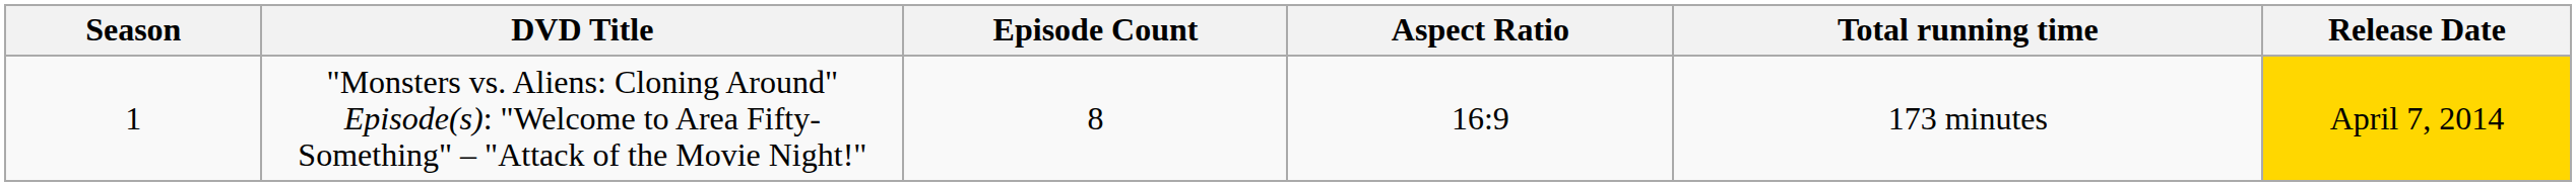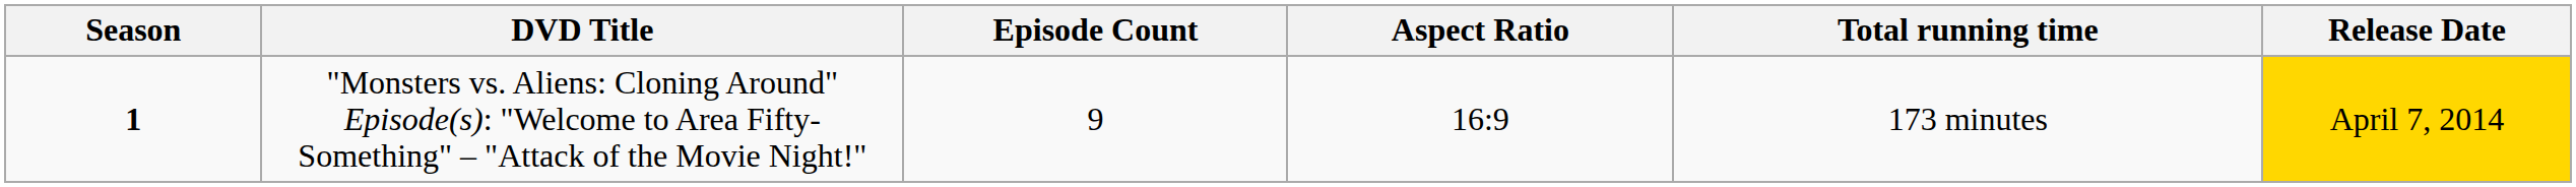row 2 | Season: normal -> bold
row 2 | Episode Count: 8 -> 9
